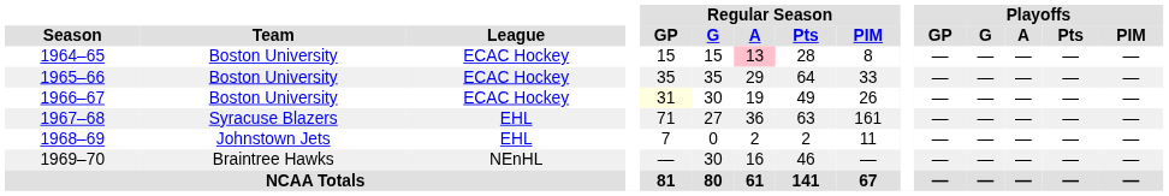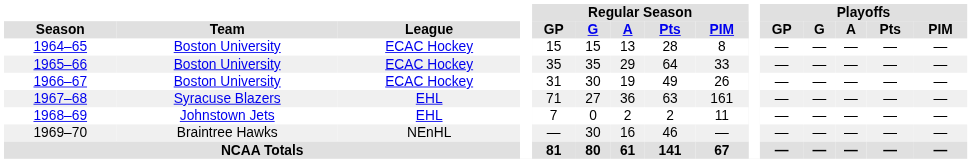1964–65 | Regular Season / A: pink background -> no background
1966–67 | Regular Season / GP: lightyellow background -> no background
